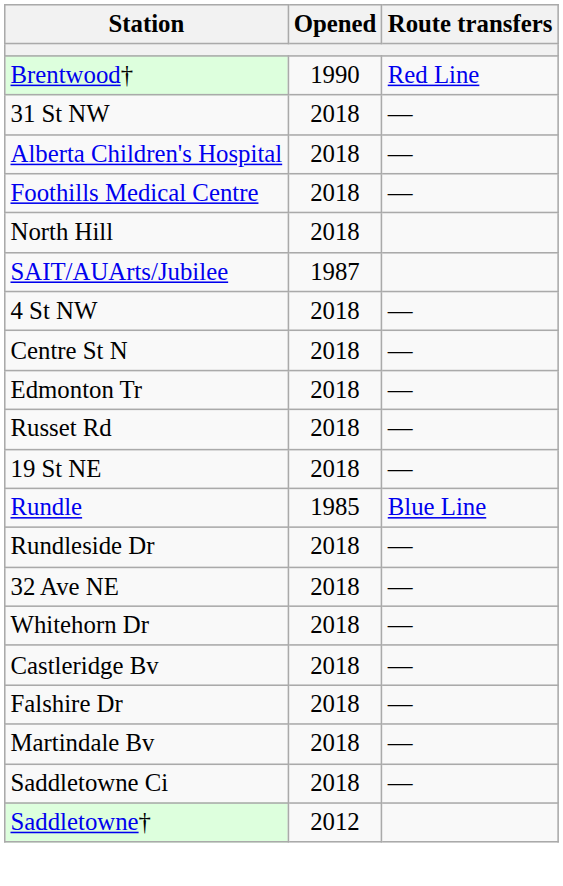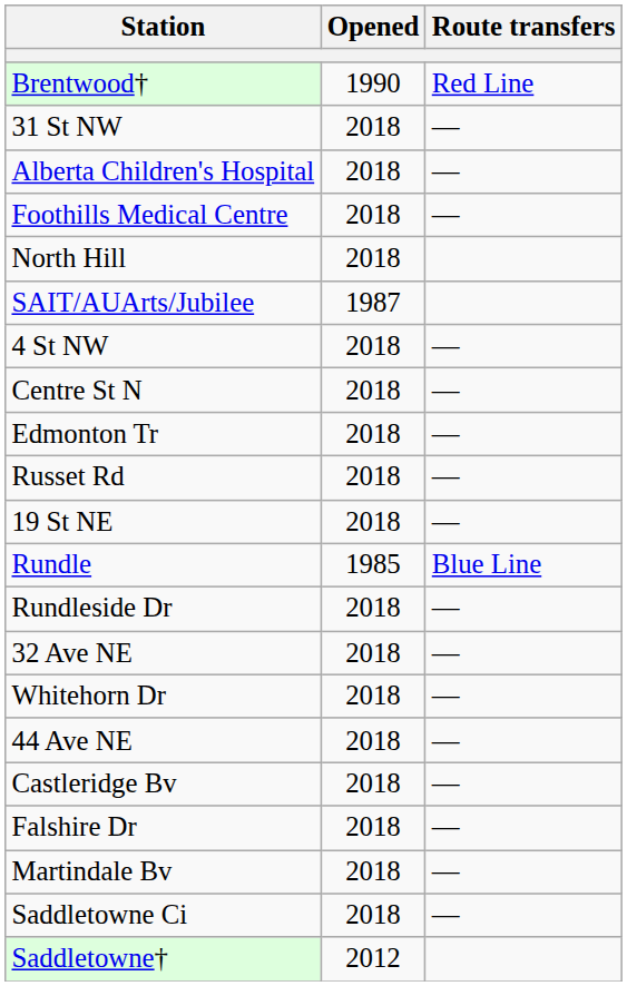+ row: 44 Ave NE | 2018 | —
